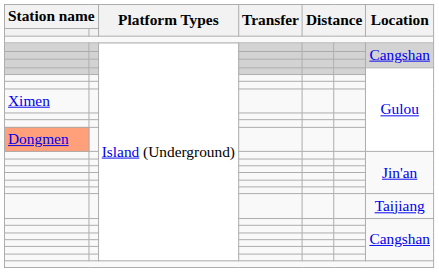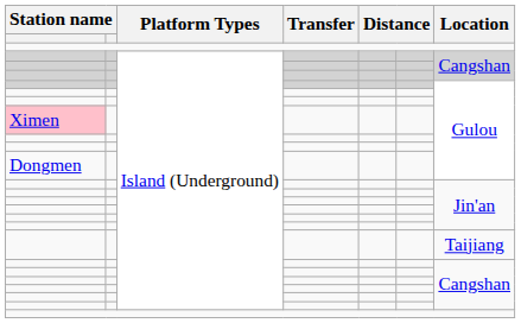Ximen | column 1: no background -> pink background
Dongmen | column 1: lightsalmon background -> no background
